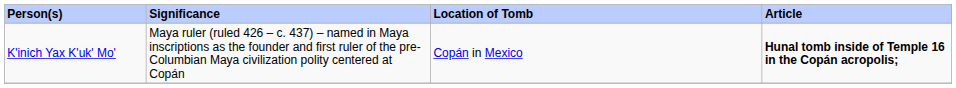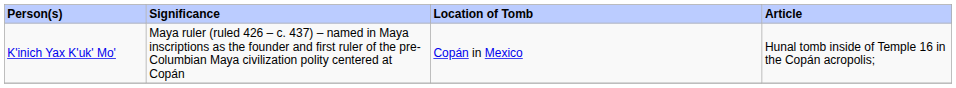K'inich Yax K'uk' Mo' | Article: bold -> normal
